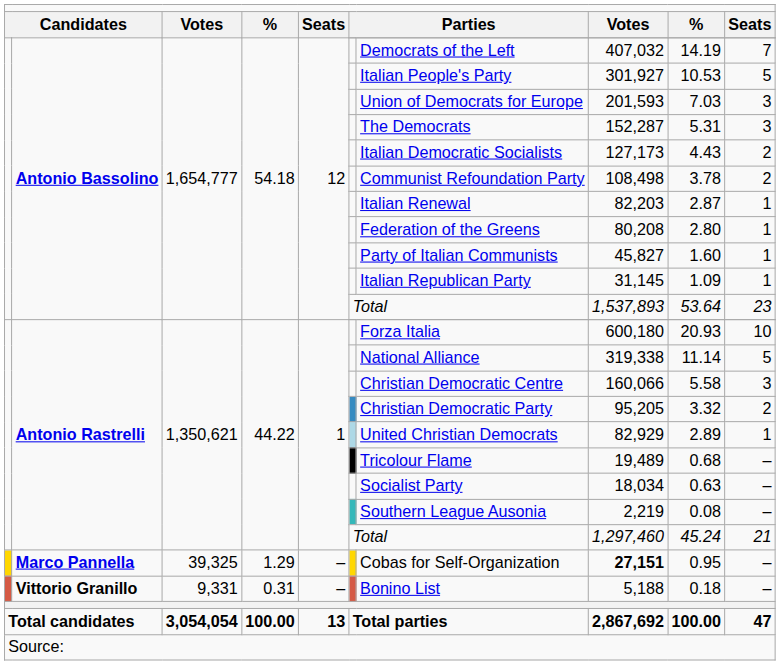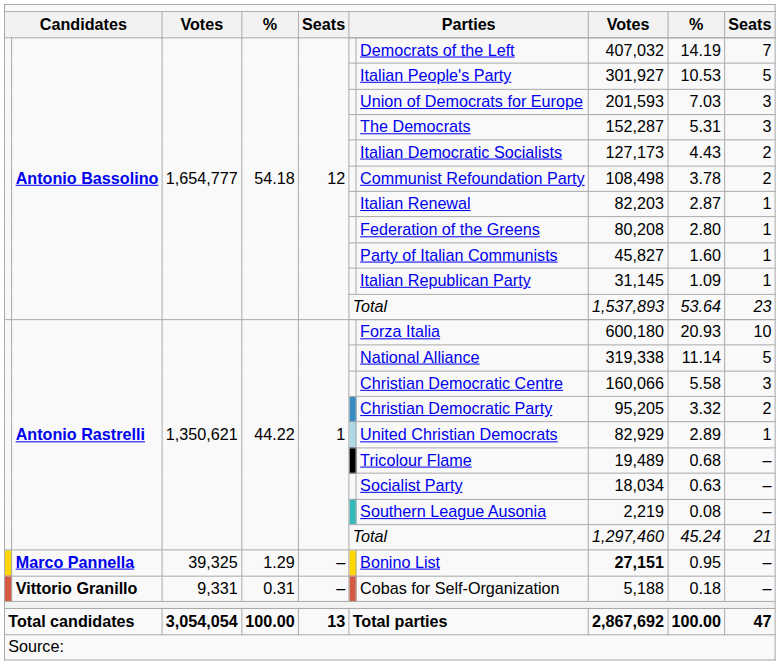Marco Pannella | column 7: Cobas for Self-Organization -> Bonino List
Vittorio Granillo | column 7: Bonino List -> Cobas for Self-Organization
